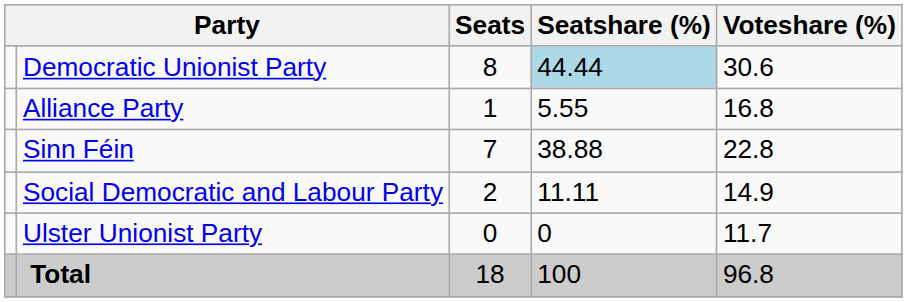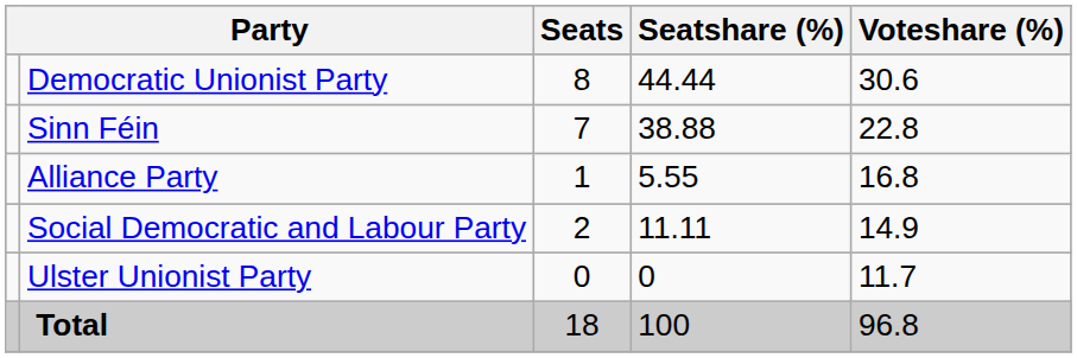Democratic Unionist Party | Seatshare (%): lightblue background -> no background
rows swapped: Sinn Féin <-> Alliance Party
